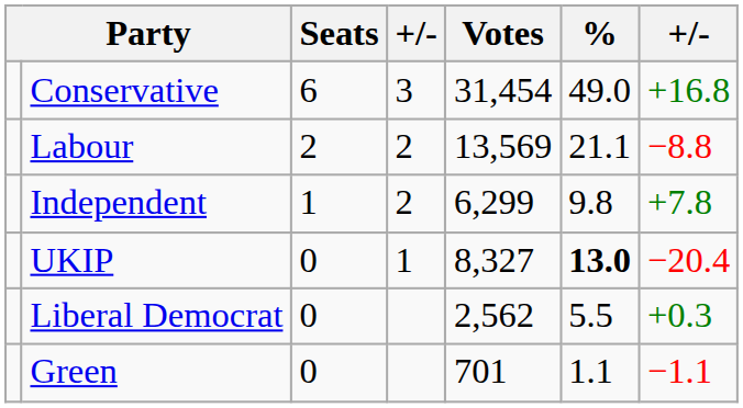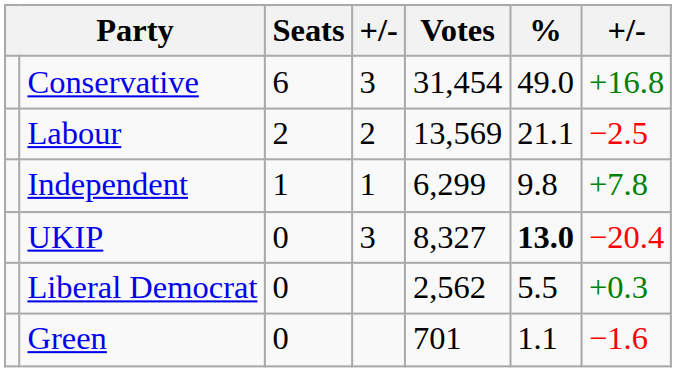Labour | column 7: −8.8 -> −2.5
Independent | column 4: 2 -> 1
UKIP | column 4: 1 -> 3
Green | column 7: −1.1 -> −1.6
